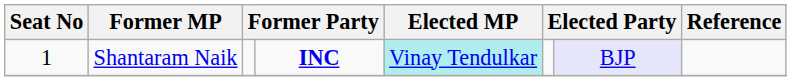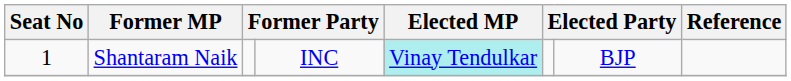Shantaram Naik | column 4: bold -> normal
Shantaram Naik | column 7: lavender background -> no background
